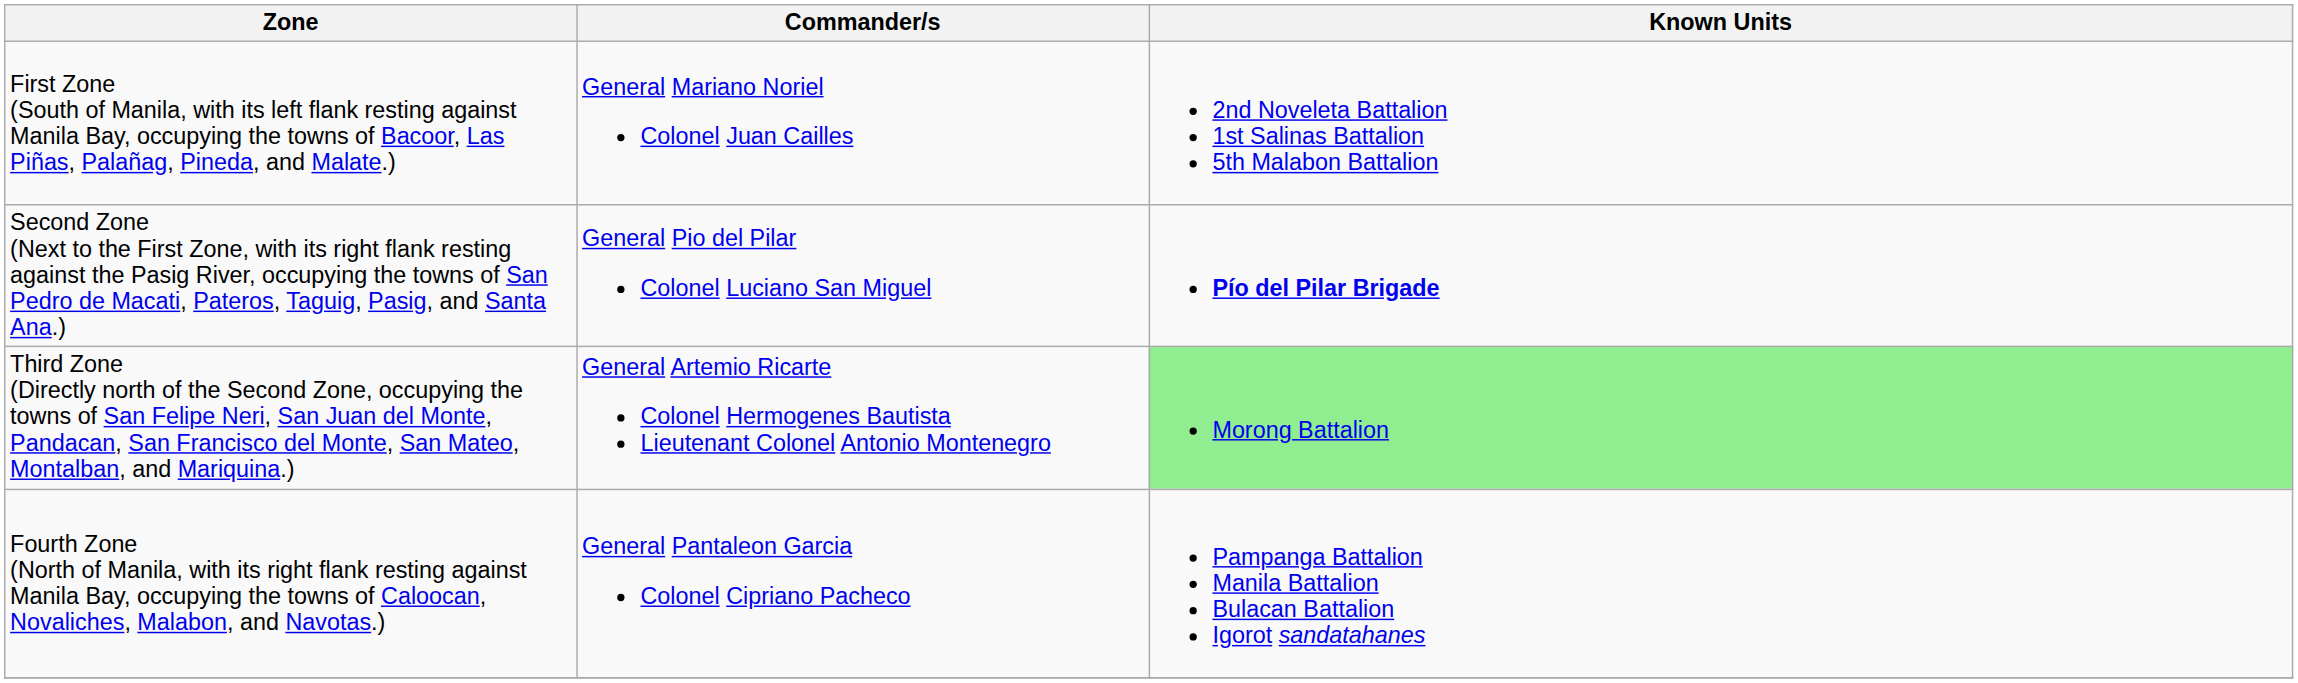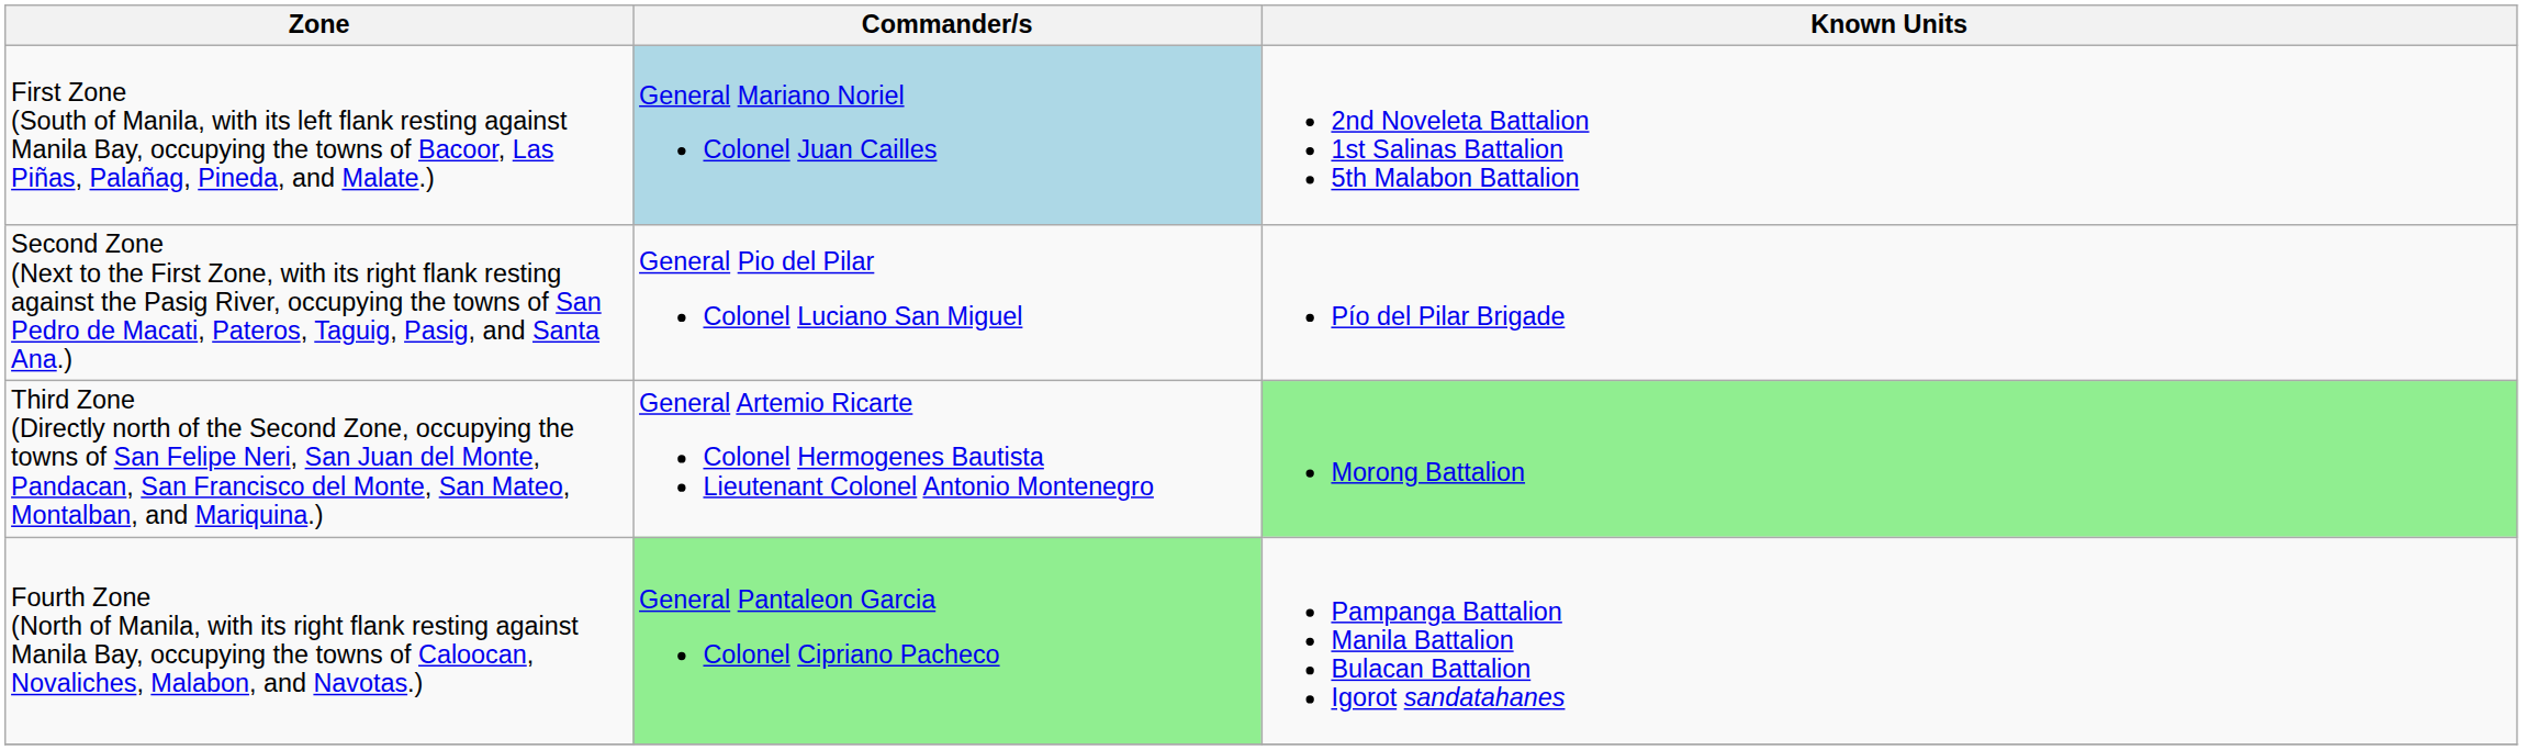row 2 | Commander/s: no background -> lightblue background
row 3 | Known Units: bold -> normal
row 5 | Commander/s: no background -> lightgreen background
